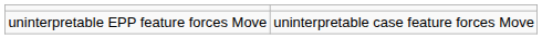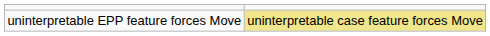uninterpretable EPP feature forces Move | column 2: no background -> khaki background
